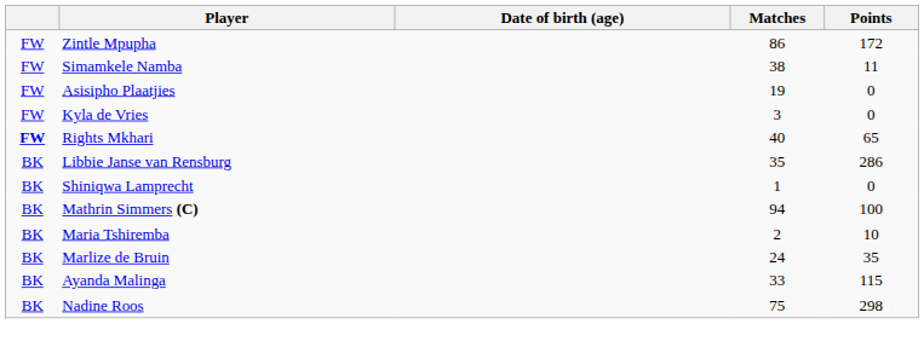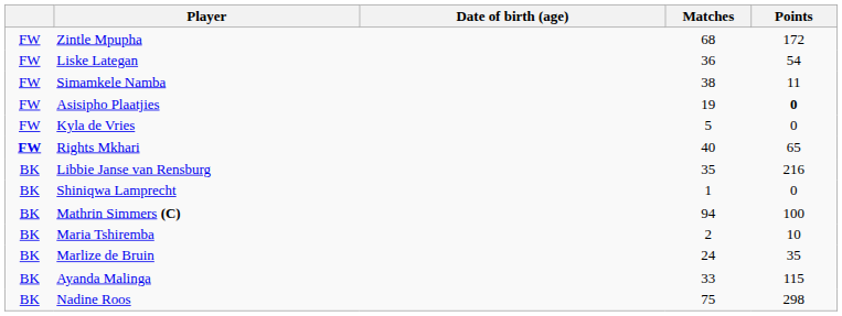Zintle Mpupha | Matches: 86 -> 68
+ row: FW | Liske Lategan | 36 | 54
Asisipho Plaatjies | Points: normal -> bold
Kyla de Vries | Matches: 3 -> 5
Libbie Janse van Rensburg | Points: 286 -> 216
